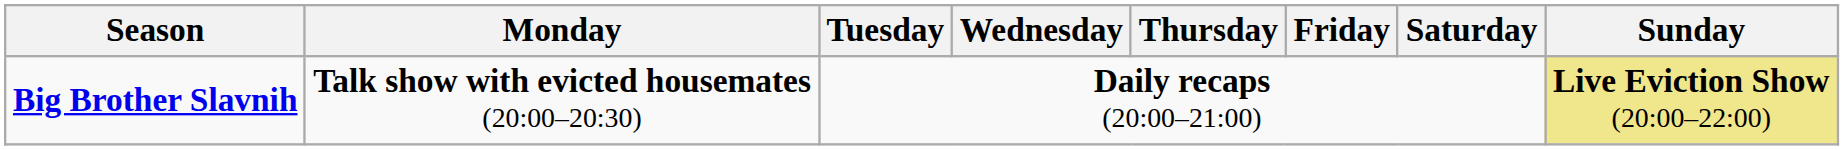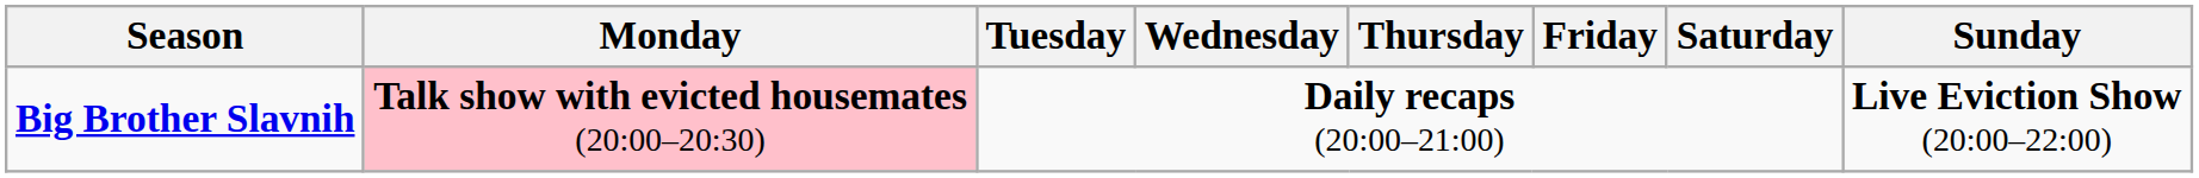Big Brother Slavnih | Monday: no background -> pink background
Big Brother Slavnih | Sunday: khaki background -> no background
